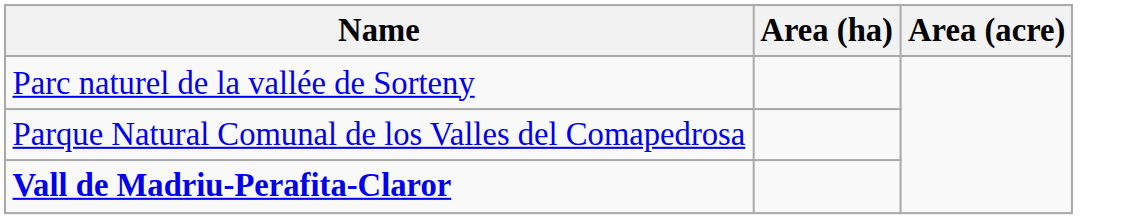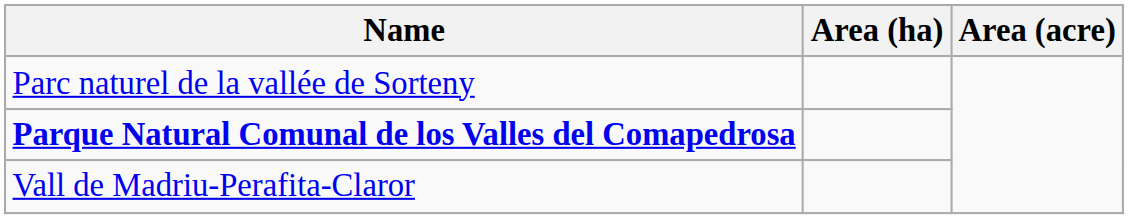Parque Natural Comunal de los Valles del Comapedrosa | Name: normal -> bold
Vall de Madriu-Perafita-Claror | Name: bold -> normal
